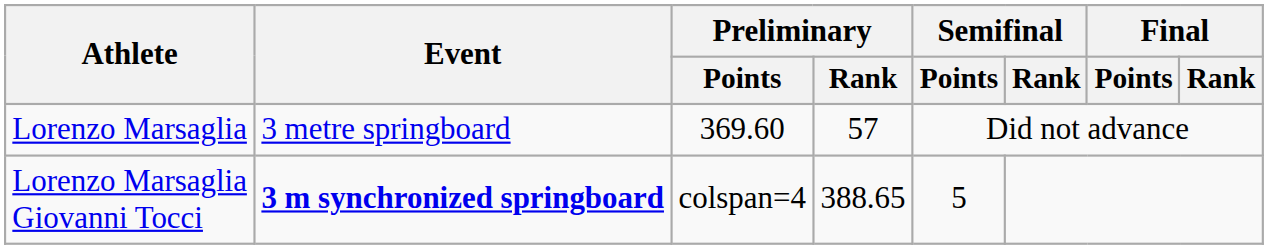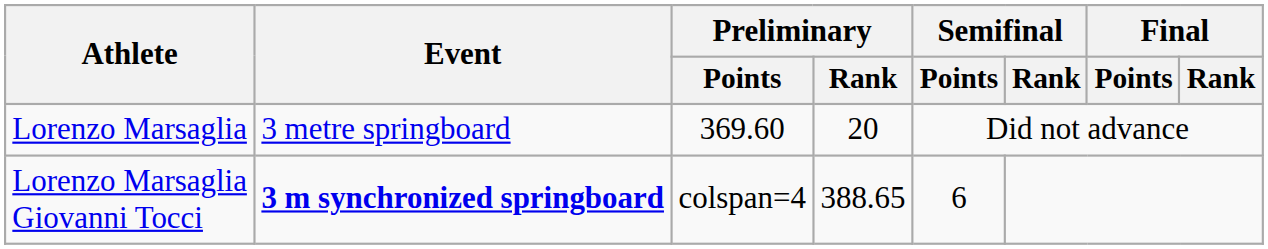Lorenzo Marsaglia | Preliminary / Rank: 57 -> 20
Lorenzo Marsaglia Giovanni Tocci | Semifinal / Points: 5 -> 6
